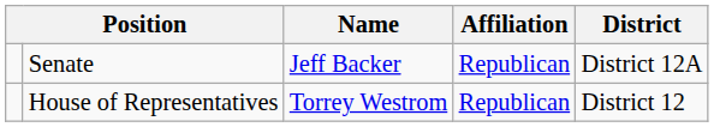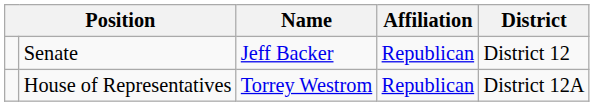Senate | District: District 12A -> District 12
House of Representatives | District: District 12 -> District 12A
